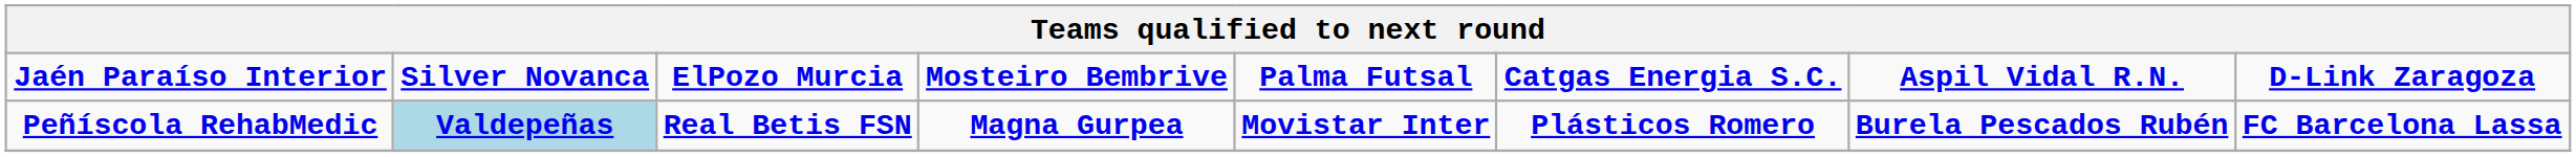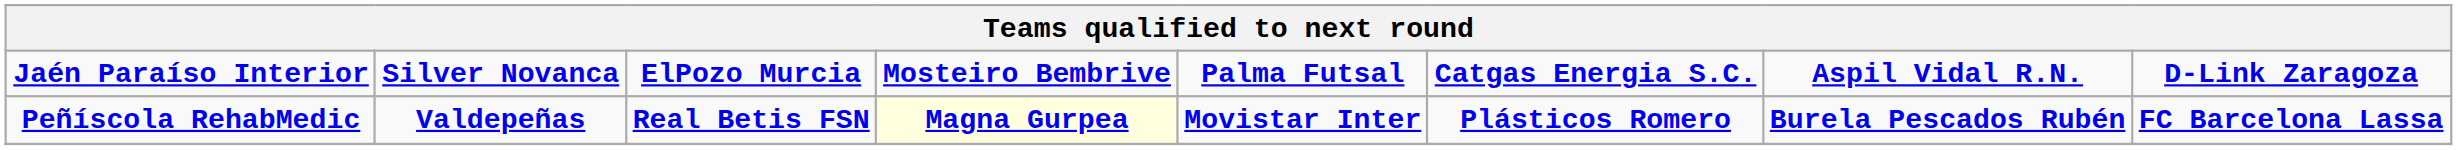Peñíscola RehabMedic | Silver Novanca: lightblue background -> no background
Peñíscola RehabMedic | Mosteiro Bembrive: no background -> lightyellow background
